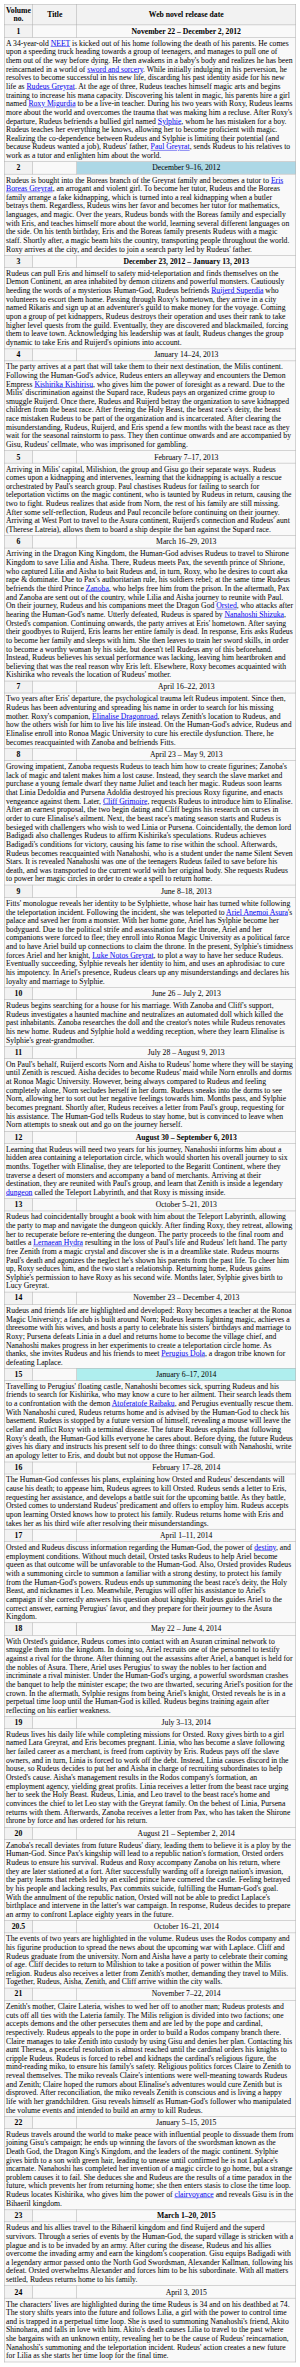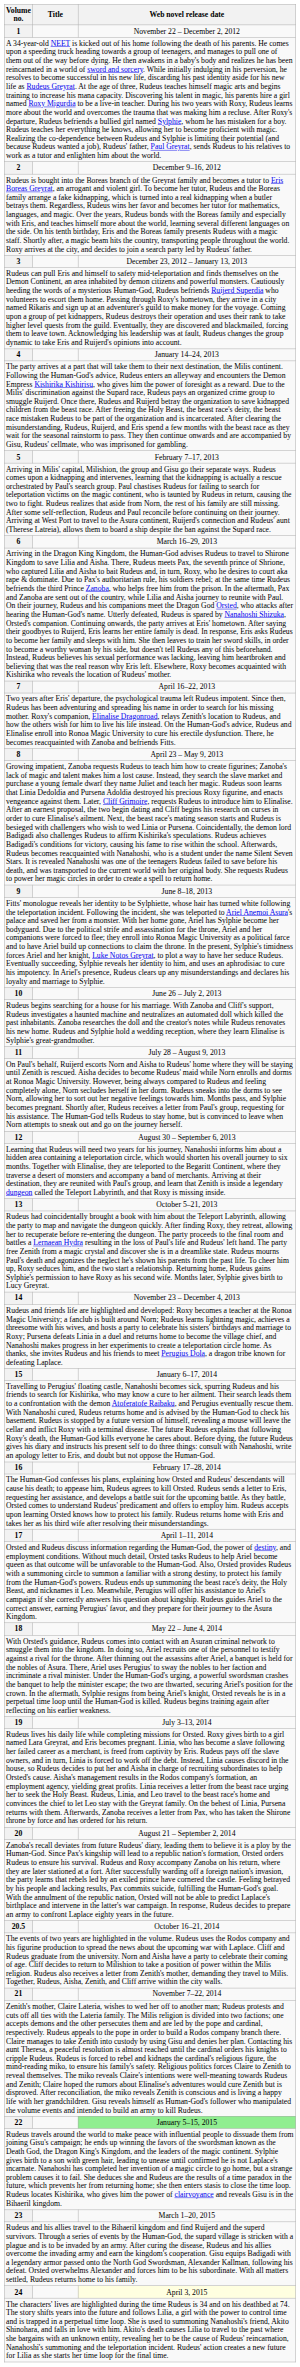1 | Web novel release date: bold -> normal
2 | Web novel release date: lightblue background -> no background
3 | Web novel release date: bold -> normal
12 | Web novel release date: bold -> normal
15 | Web novel release date: paleturquoise background -> no background
22 | Web novel release date: no background -> lightgreen background
23 | Web novel release date: bold -> normal
24 | Web novel release date: no background -> lightyellow background
